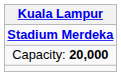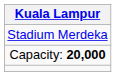row 2 | column 1: bold -> normal
